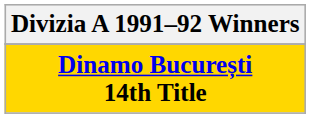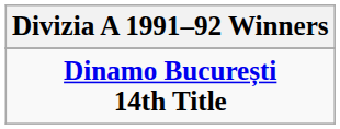row 2 | column 1: gold background -> no background
